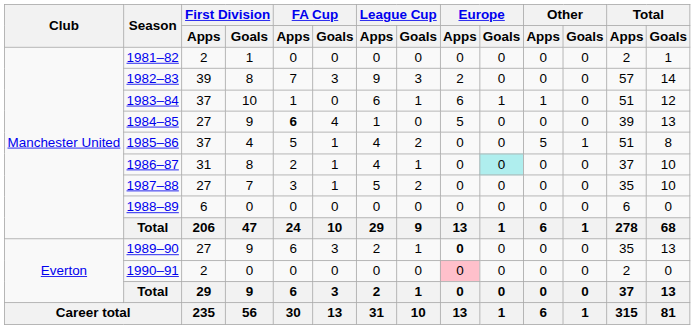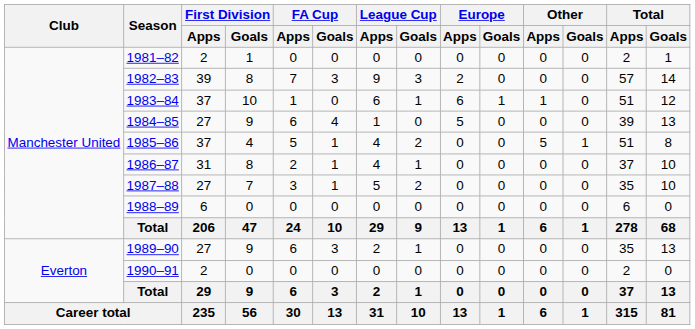1984–85 | FA Cup / Apps: bold -> normal
1986–87 | Europe / Goals: paleturquoise background -> no background
1989–90 | Europe / Apps: bold -> normal
1990–91 | Europe / Apps: pink background -> no background
